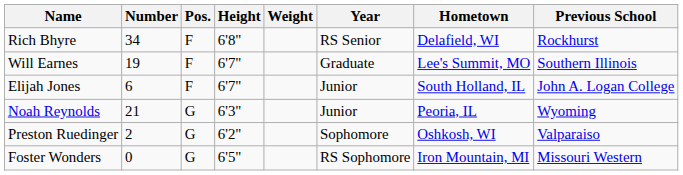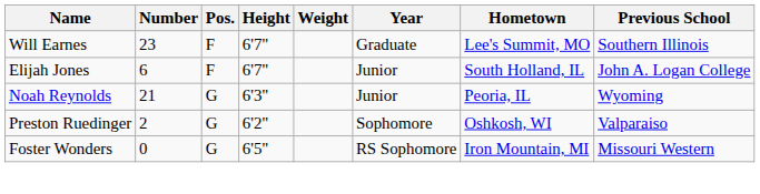- row: Rich Bhyre | 34 | F | 6'8" | RS Senior | Delafield, WI | Rockhurst
Will Earnes | Number: 19 -> 23
